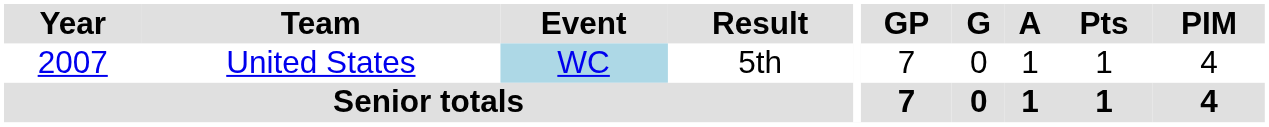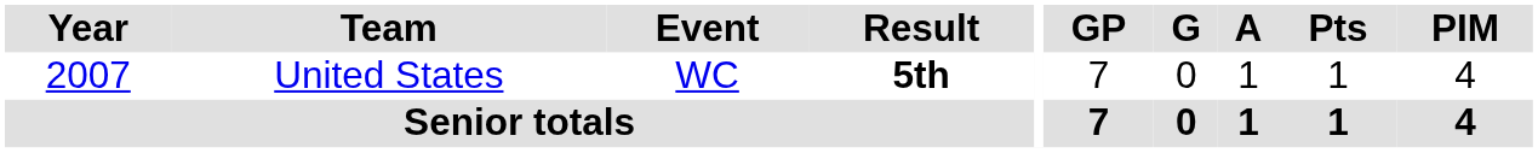United States | Event: lightblue background -> no background
United States | Result: normal -> bold
